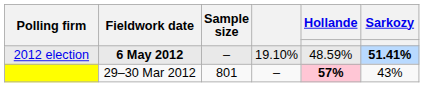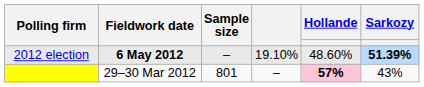2012 election | Hollande: 48.59% -> 48.60%
2012 election | Sarkozy: 51.41% -> 51.39%
